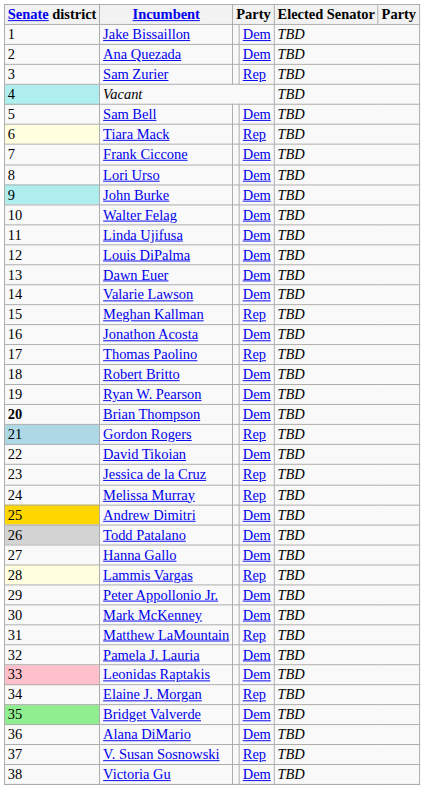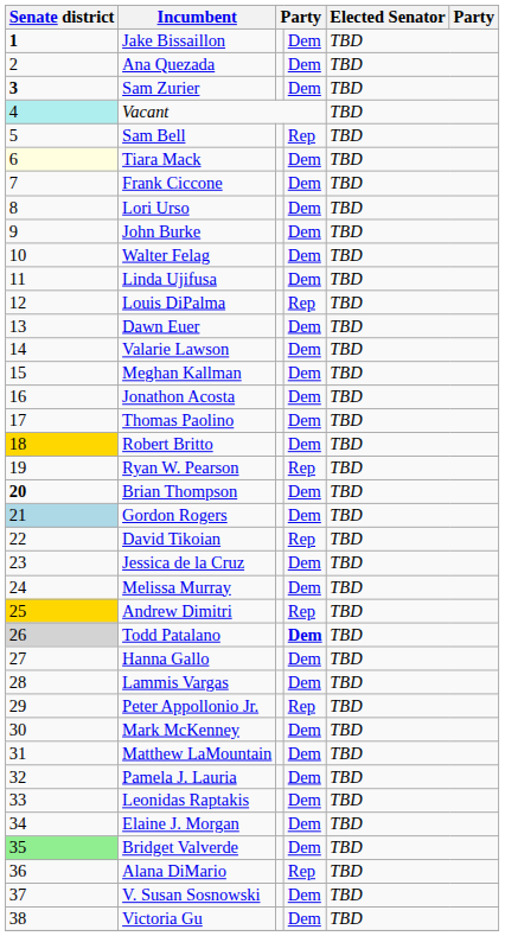Jake Bissaillon | Senate district: normal -> bold
Sam Zurier | Senate district: normal -> bold
Sam Zurier | column 4: Rep -> Dem
Sam Bell | column 4: Dem -> Rep
Tiara Mack | column 4: Rep -> Dem
John Burke | Senate district: paleturquoise background -> no background
Louis DiPalma | column 4: Dem -> Rep
Meghan Kallman | column 4: Rep -> Dem
Thomas Paolino | column 4: Rep -> Dem
Robert Britto | Senate district: no background -> gold background
Ryan W. Pearson | column 4: Dem -> Rep
Gordon Rogers | column 4: Rep -> Dem
David Tikoian | column 4: Dem -> Rep
Jessica de la Cruz | column 4: Rep -> Dem
Melissa Murray | column 4: Rep -> Dem
Andrew Dimitri | column 4: Dem -> Rep
Todd Patalano | column 4: normal -> bold
Lammis Vargas | Senate district: lightyellow background -> no background
Lammis Vargas | column 4: Rep -> Dem
Peter Appollonio Jr. | column 4: Dem -> Rep
Matthew LaMountain | column 4: Rep -> Dem
Leonidas Raptakis | Senate district: pink background -> no background
Elaine J. Morgan | column 4: Rep -> Dem
Alana DiMario | column 4: Dem -> Rep
V. Susan Sosnowski | column 4: Rep -> Dem
